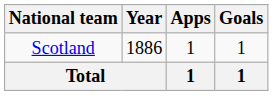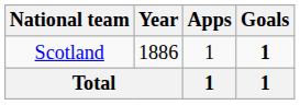Scotland | Goals: normal -> bold
